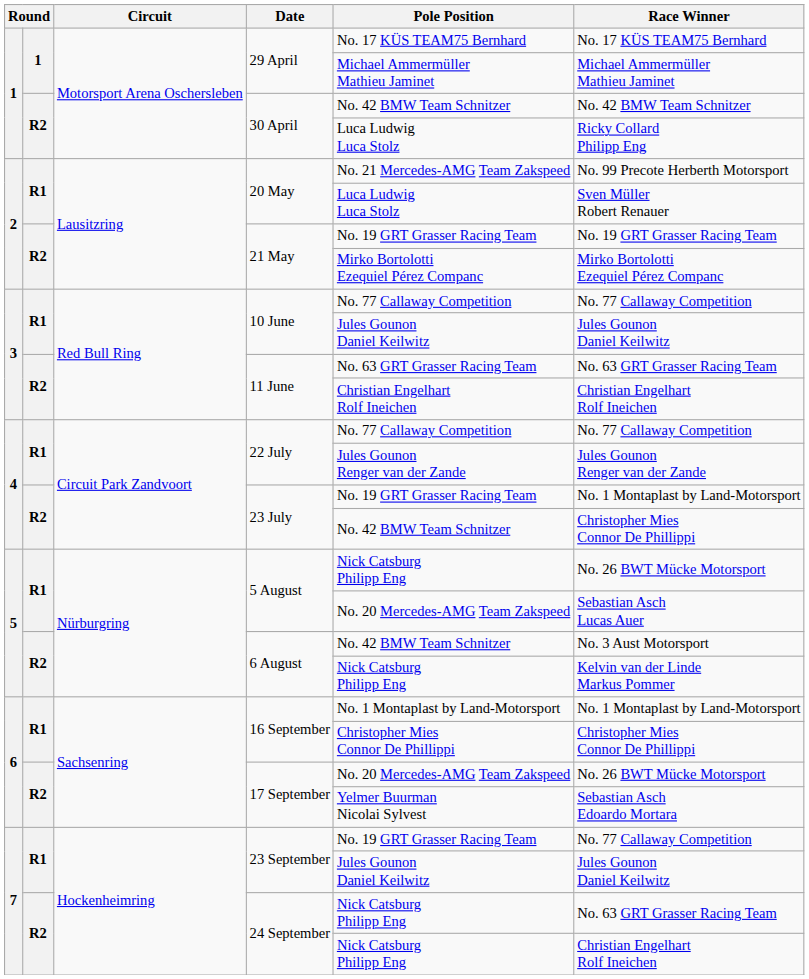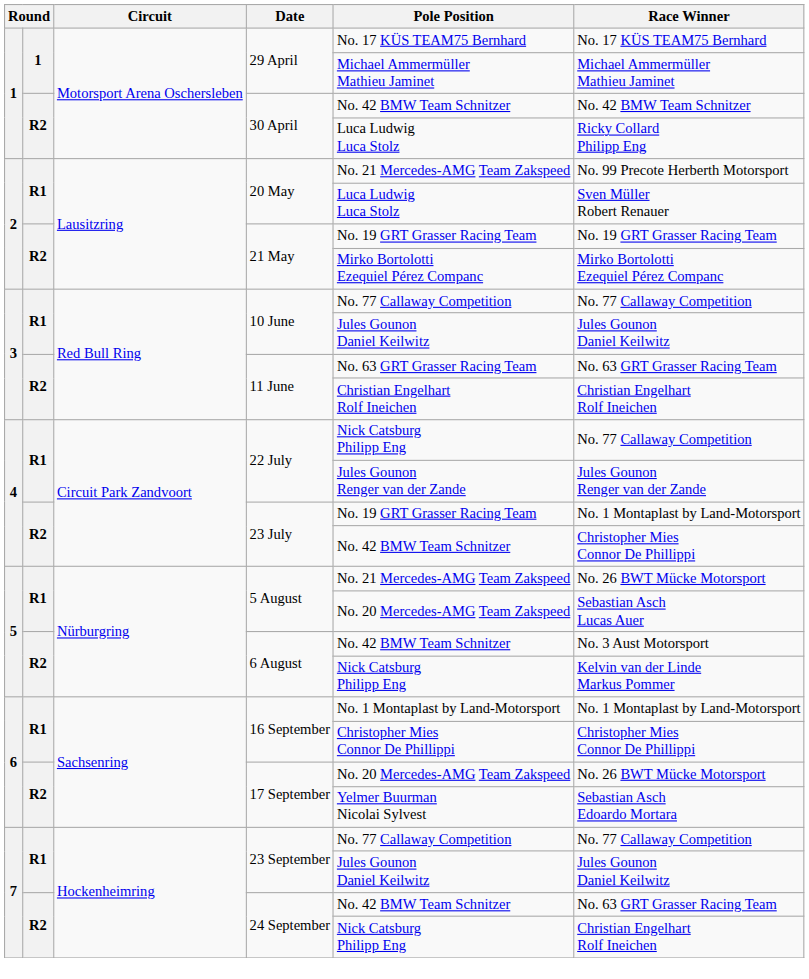row 14 | Pole Position: No. 77 Callaway Competition -> Nick Catsburg Philipp Eng
row 18 | Pole Position: Nick Catsburg Philipp Eng -> No. 21 Mercedes-AMG Team Zakspeed
row 26 | Pole Position: No. 19 GRT Grasser Racing Team -> No. 77 Callaway Competition
row 28 | Pole Position: Nick Catsburg Philipp Eng -> No. 42 BMW Team Schnitzer
